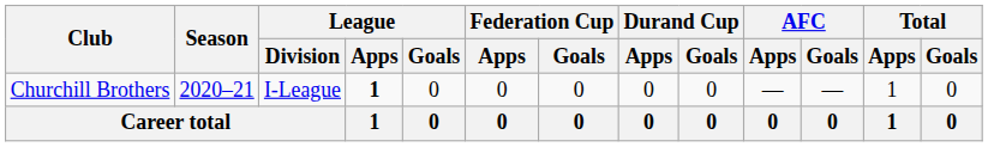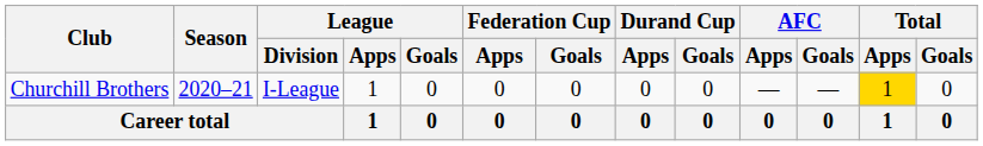Churchill Brothers | League / Apps: bold -> normal
Churchill Brothers | Total / Apps: no background -> gold background
